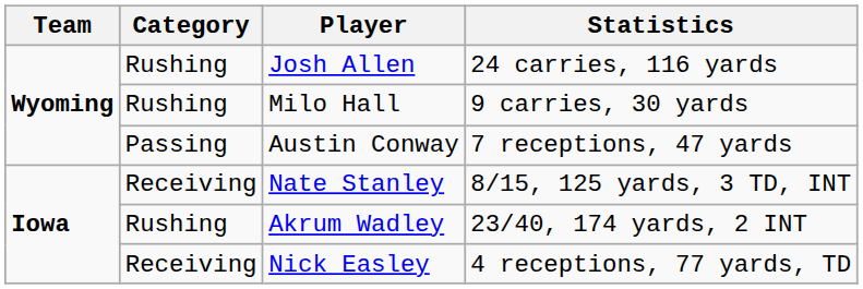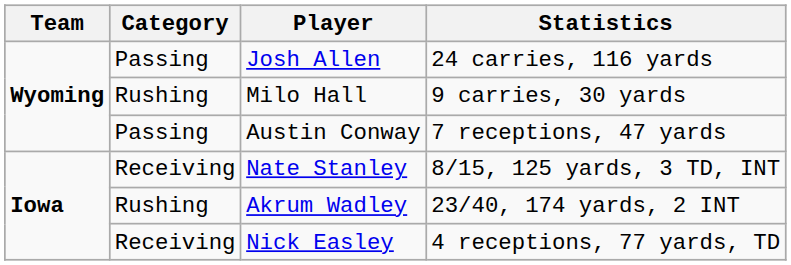Josh Allen | Category: Rushing -> Passing
